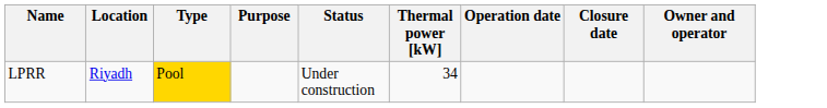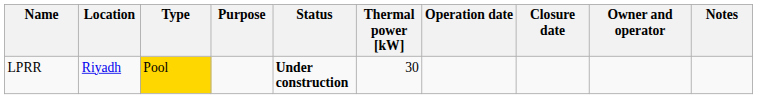+ column: Notes
LPRR | Status: normal -> bold
LPRR | Thermal power [kW]: 34 -> 30
